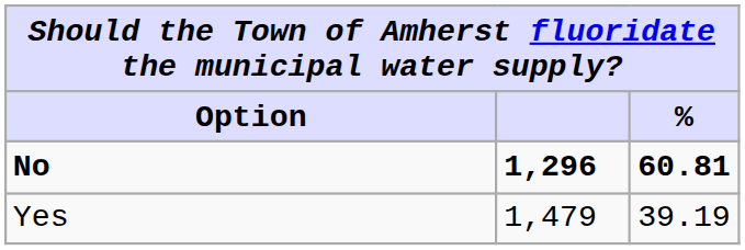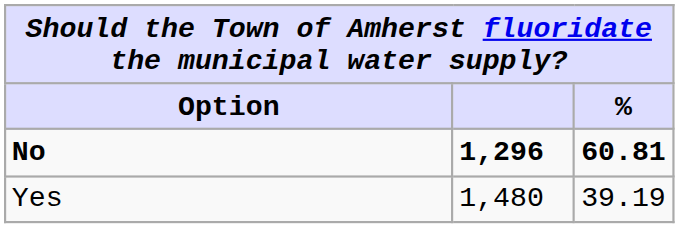Yes | column 2: 1,479 -> 1,480
